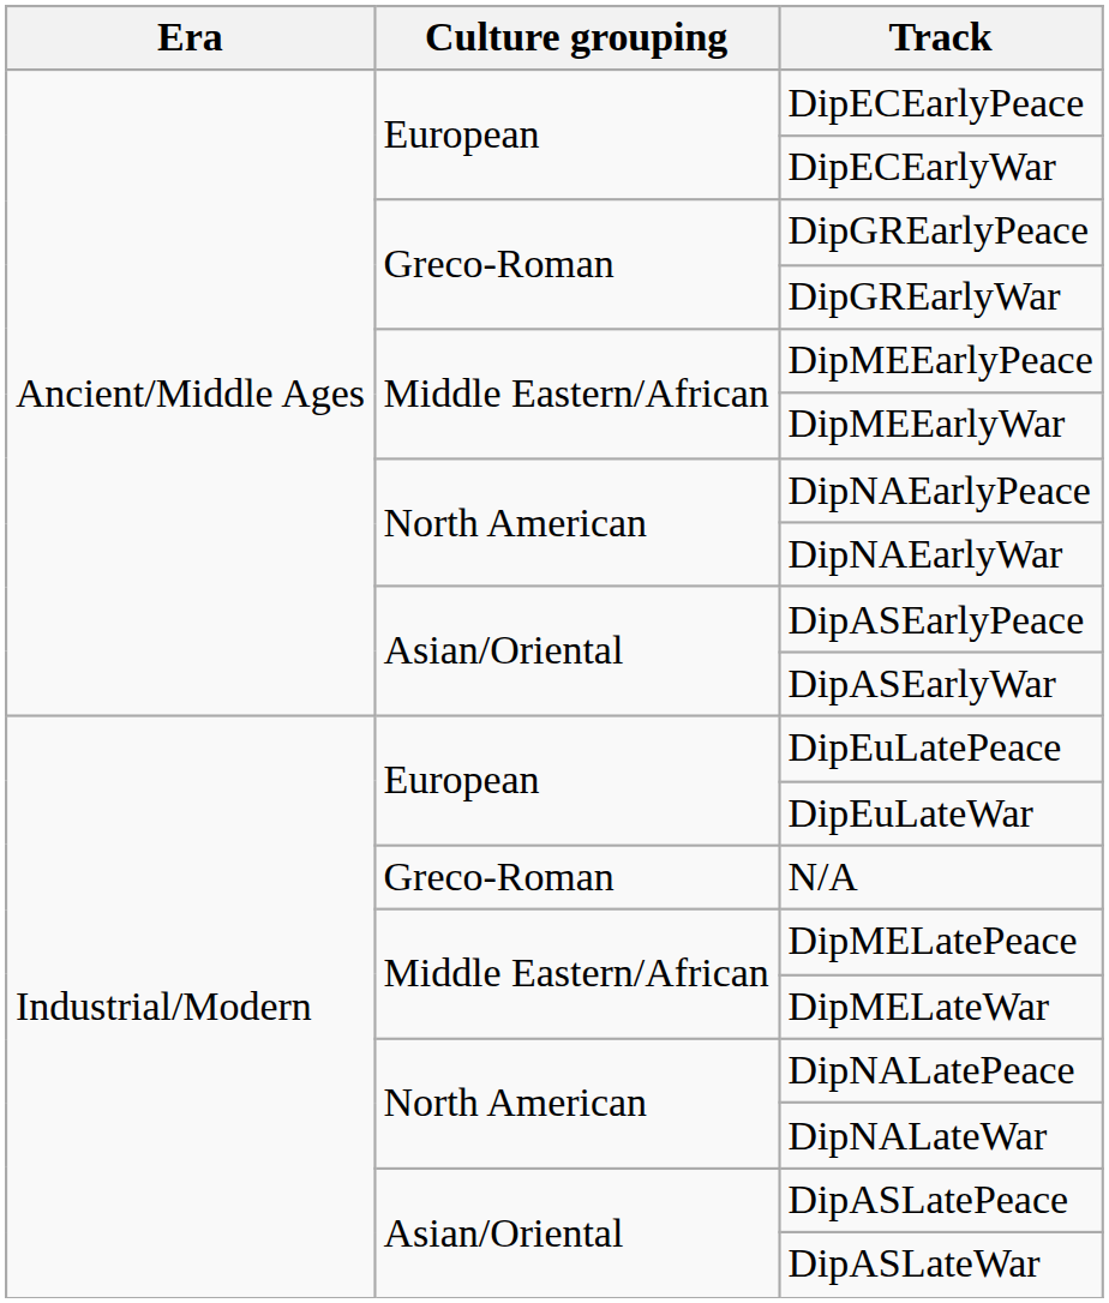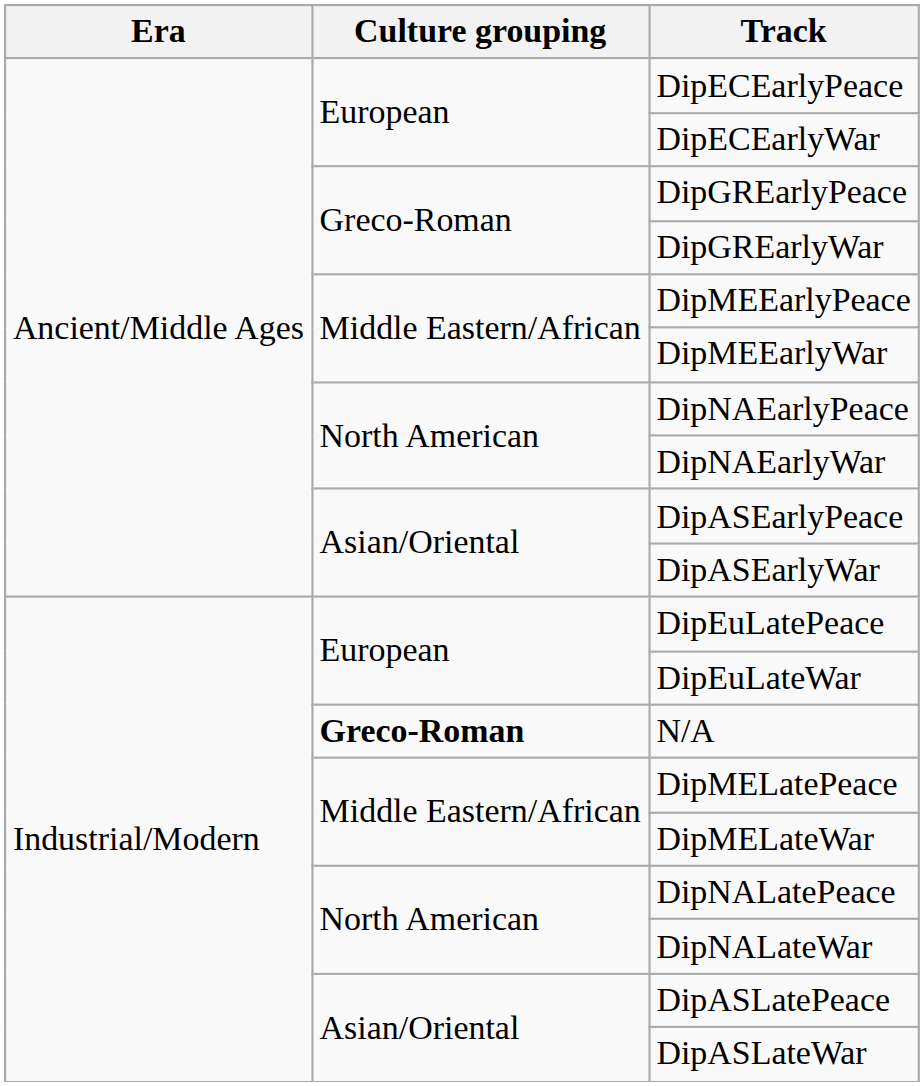N/A | Culture grouping: normal -> bold
